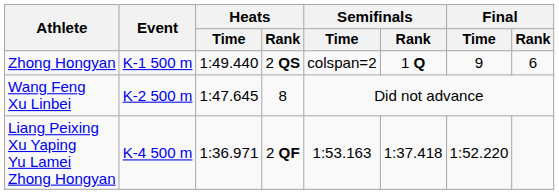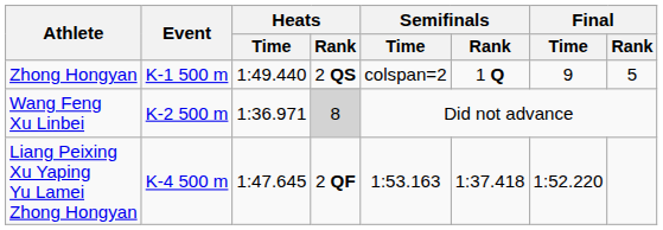Zhong Hongyan | Final / Rank: 6 -> 5
Wang Feng Xu Linbei | Heats / Time: 1:47.645 -> 1:36.971
Wang Feng Xu Linbei | Heats / Rank: no background -> lightgrey background
Liang Peixing Xu Yaping Yu Lamei Zhong Hongyan | Heats / Time: 1:36.971 -> 1:47.645
